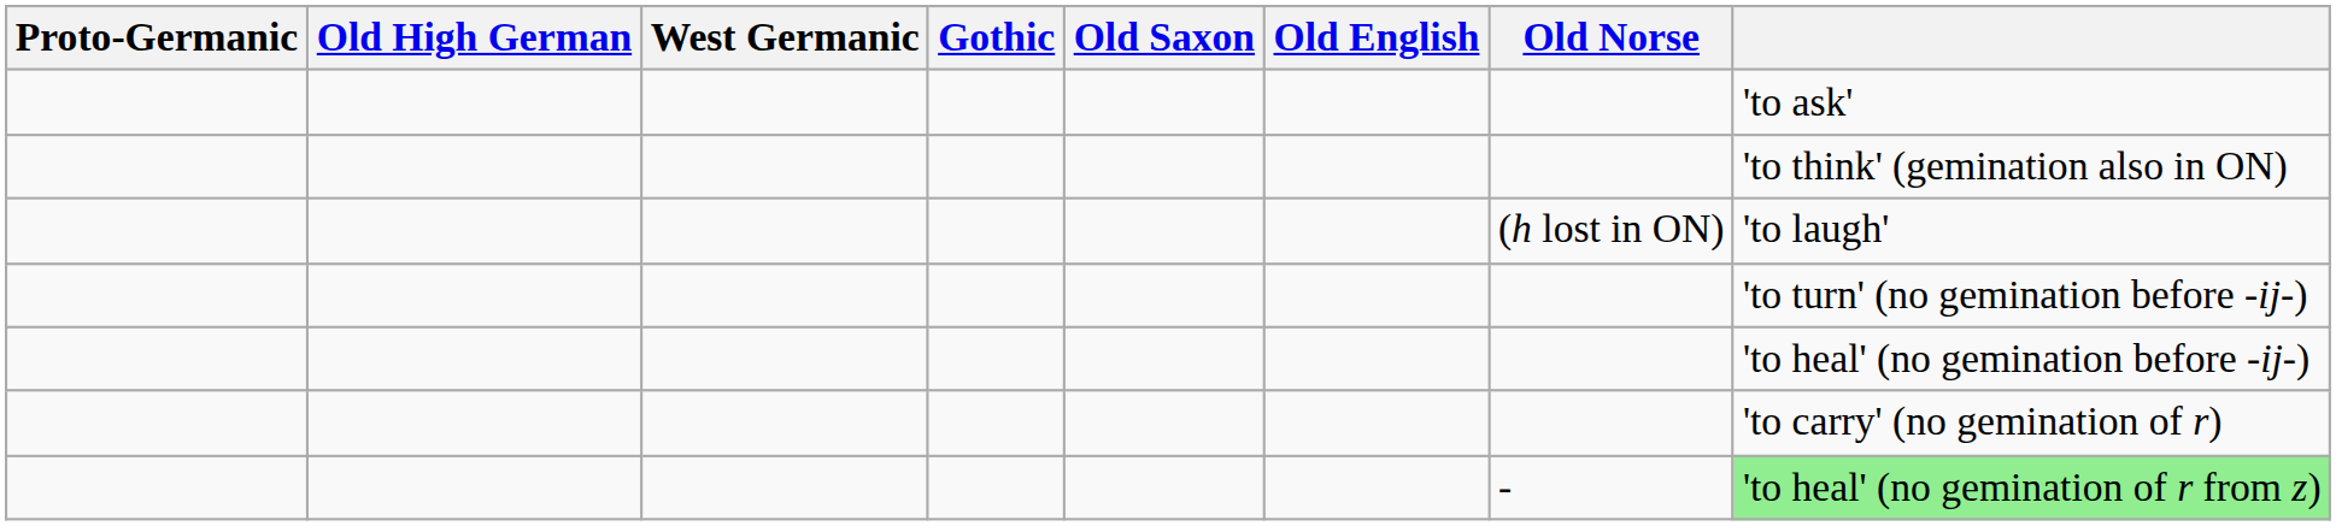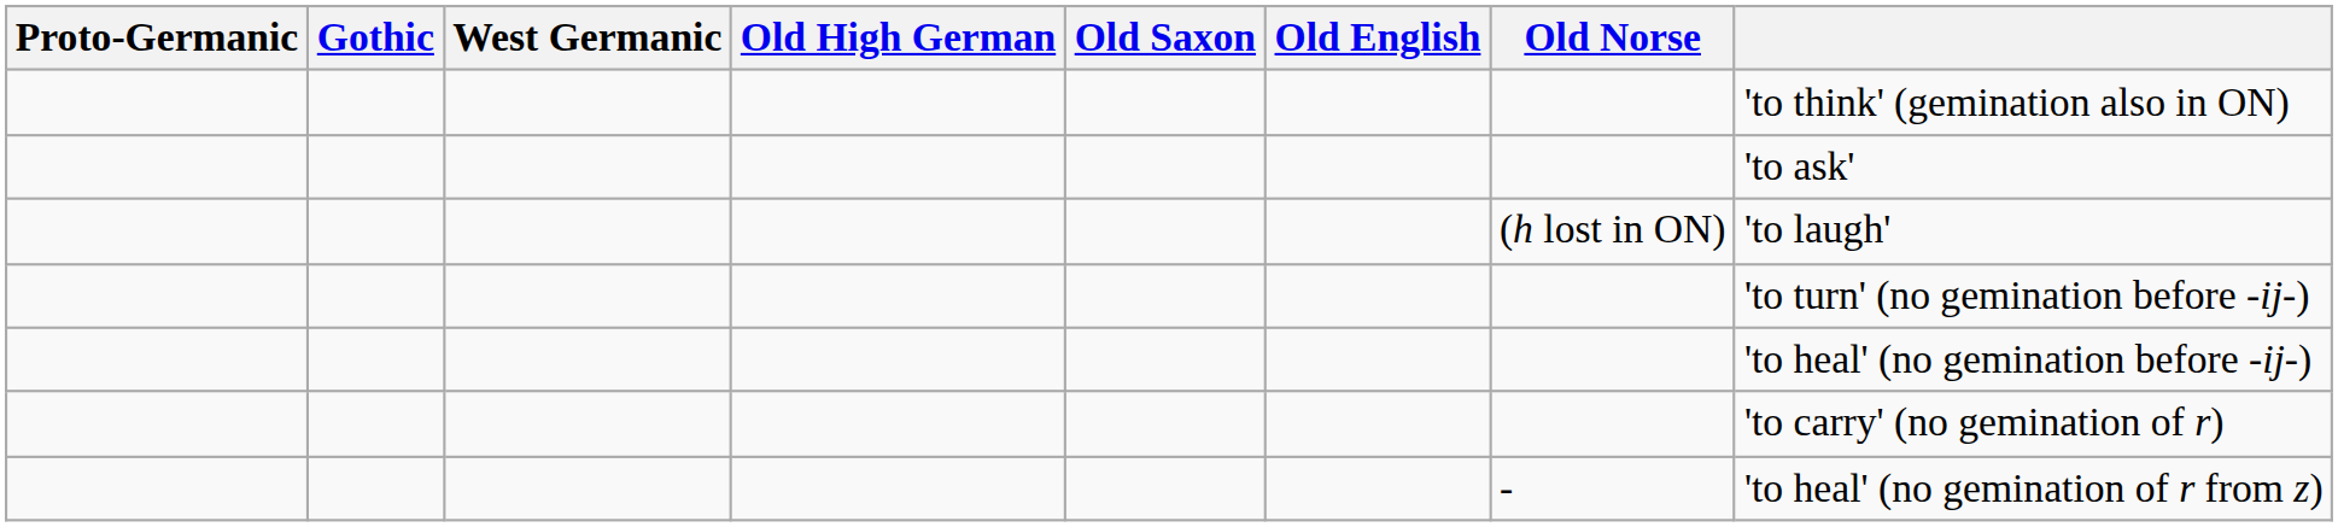columns swapped: Gothic <-> Old High German
row 2 | column 8: 'to ask' -> 'to think' (gemination also in ON)
row 3 | column 8: 'to think' (gemination also in ON) -> 'to ask'
row 8 | column 8: lightgreen background -> no background
